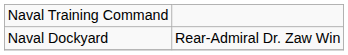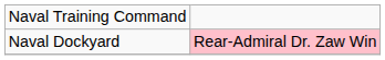Naval Dockyard | column 2: no background -> pink background
